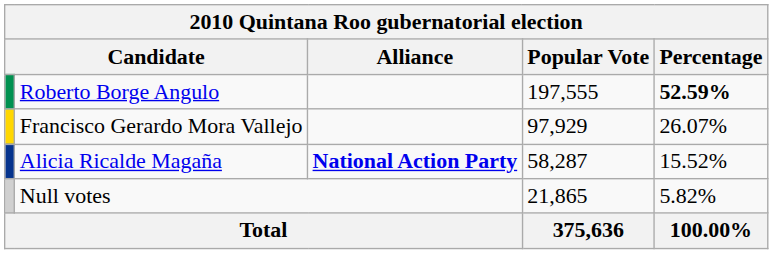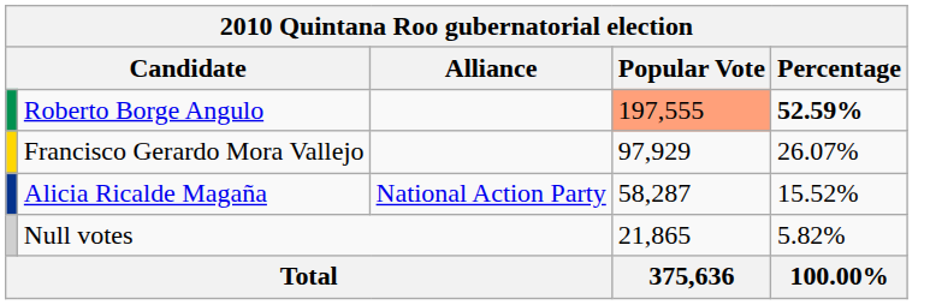Roberto Borge Angulo | Popular Vote: no background -> lightsalmon background
Alicia Ricalde Magaña | Alliance: bold -> normal
